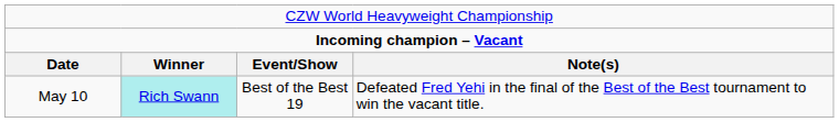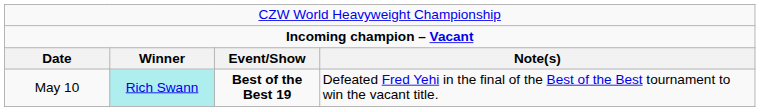May 10 | column 3: normal -> bold
